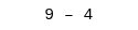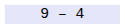row 1 | column 1: no background -> lavender background
